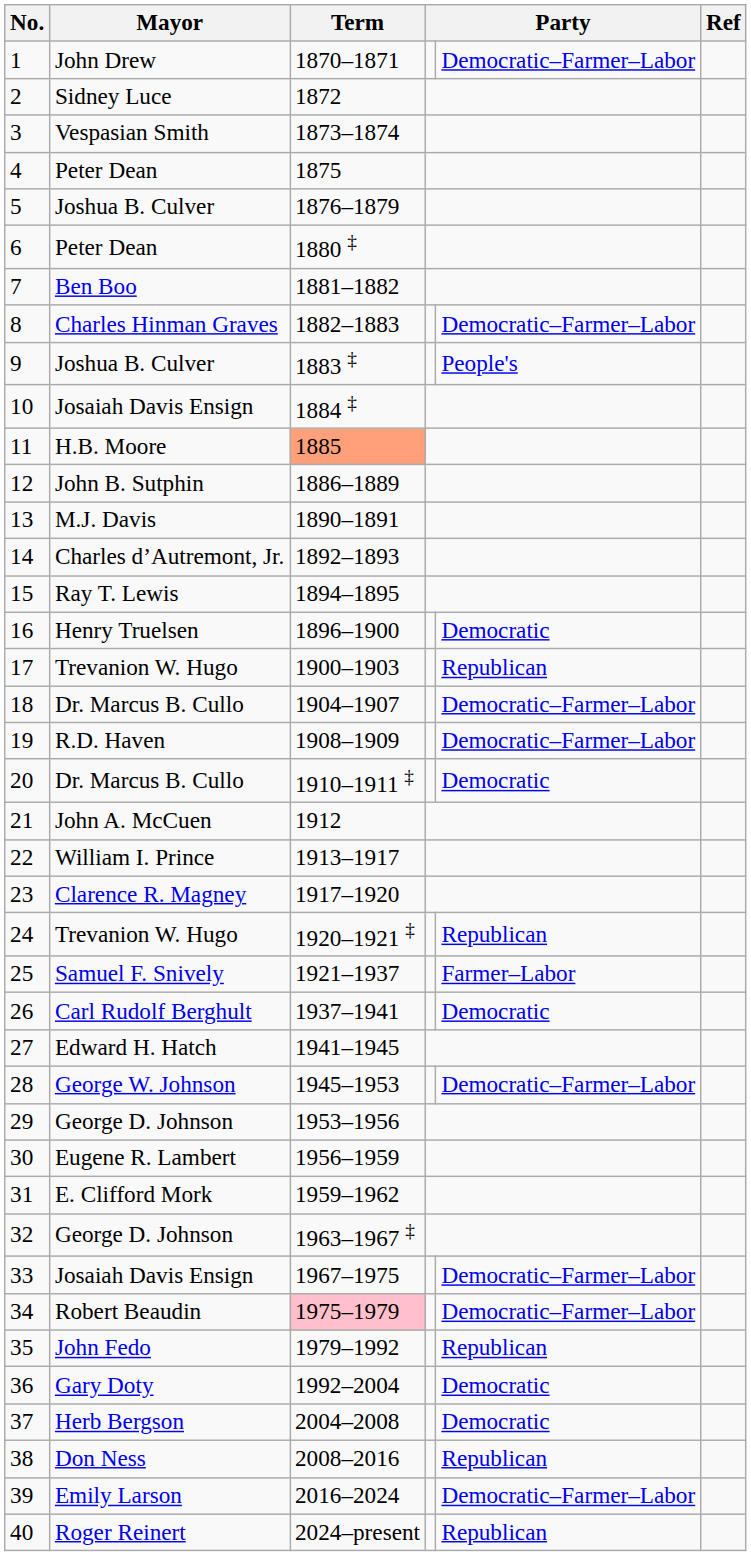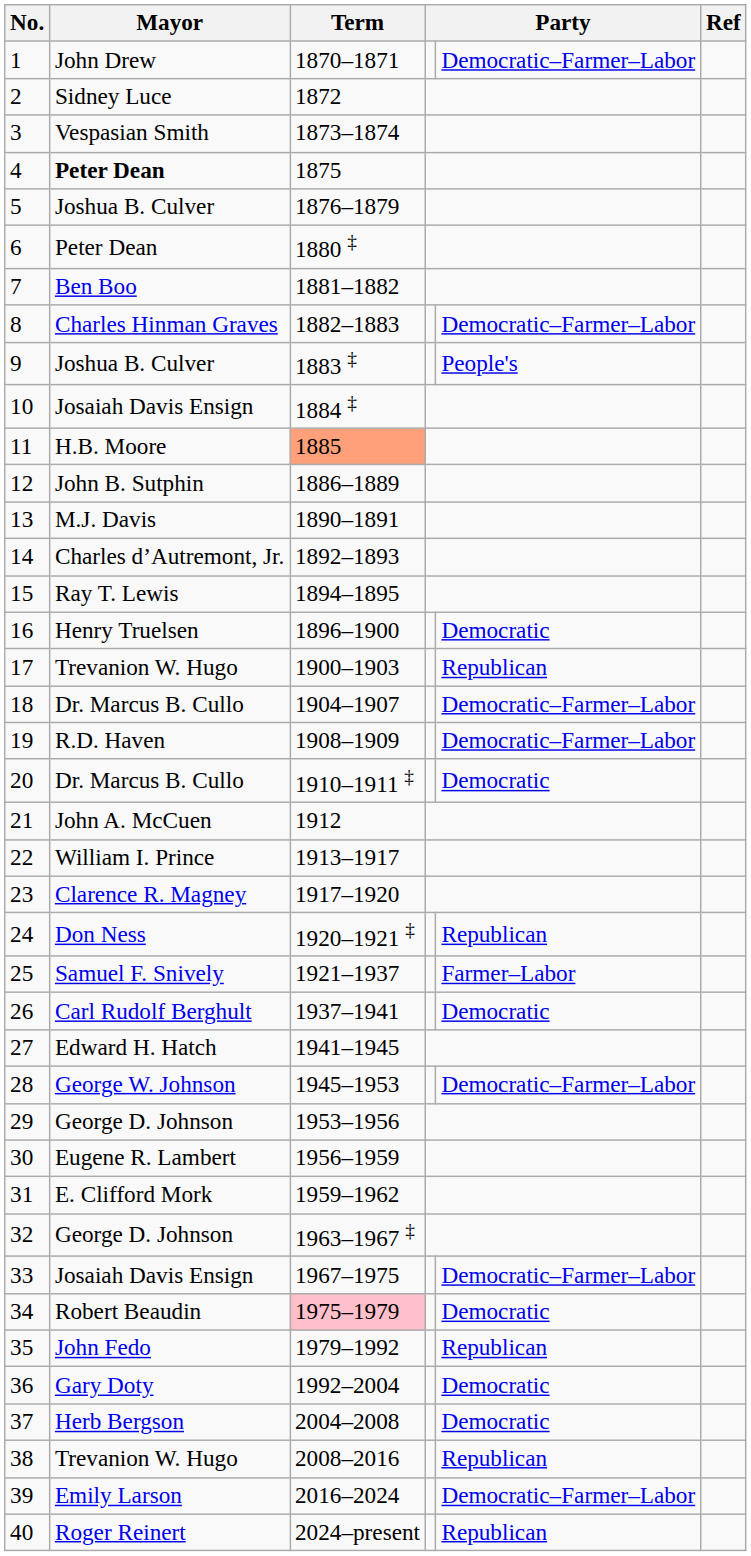4 | Mayor: normal -> bold
24 | Mayor: Trevanion W. Hugo -> Don Ness
34 | column 5: Democratic–Farmer–Labor -> Democratic
38 | Mayor: Don Ness -> Trevanion W. Hugo
